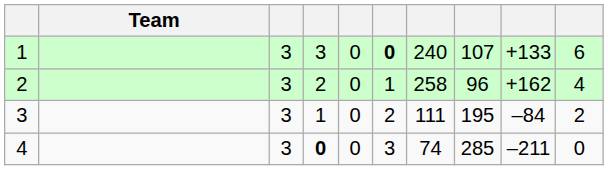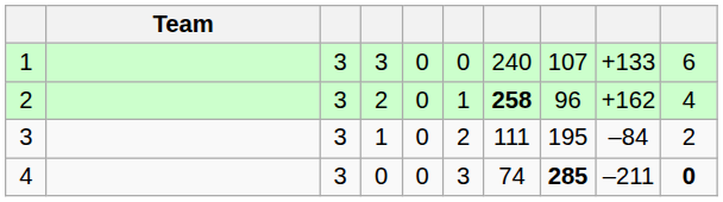row 2 | column 6: bold -> normal
row 3 | column 7: normal -> bold
row 5 | column 4: bold -> normal
row 5 | column 8: normal -> bold
row 5 | column 10: normal -> bold
